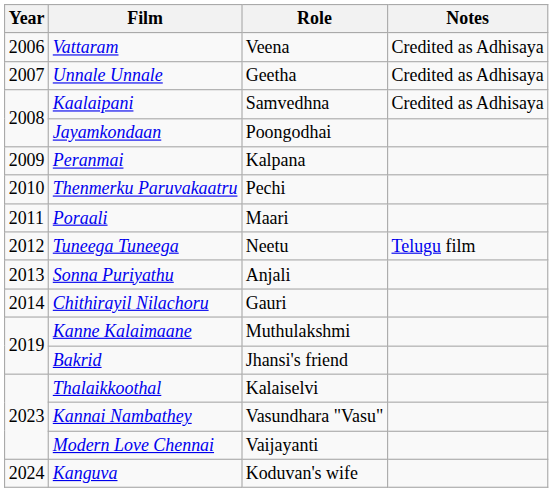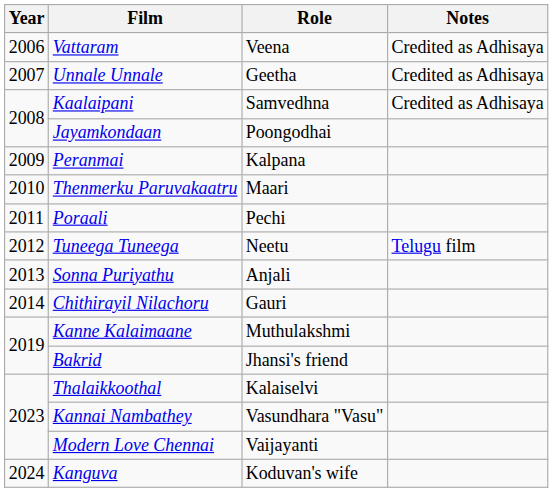Thenmerku Paruvakaatru | Role: Pechi -> Maari
Poraali | Role: Maari -> Pechi
